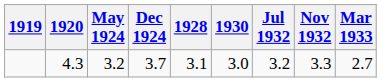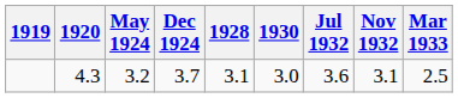row 2 | Jul 1932: 3.2 -> 3.6
row 2 | Nov 1932: 3.3 -> 3.1
row 2 | Mar 1933: 2.7 -> 2.5
